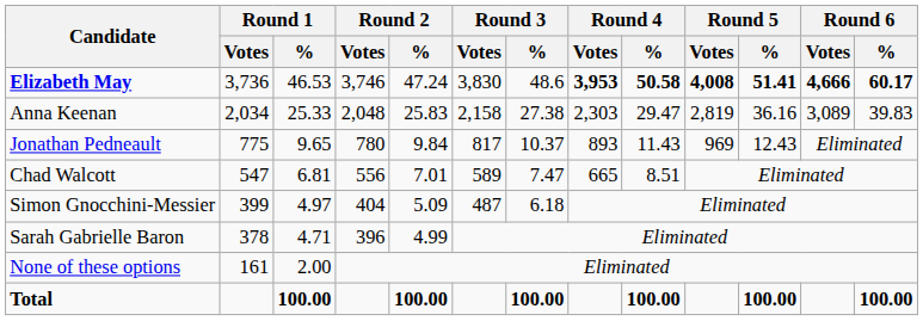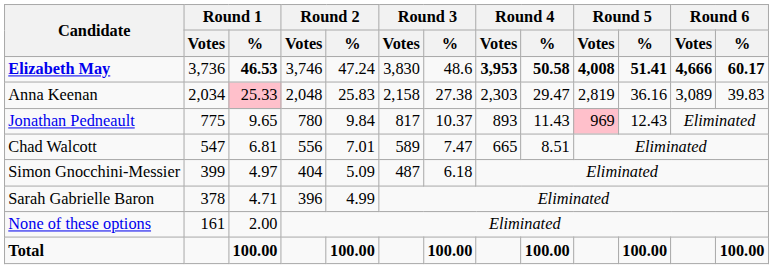Elizabeth May | Round 1 / %: normal -> bold
Anna Keenan | Round 1 / %: no background -> pink background
Jonathan Pedneault | Round 5 / Votes: no background -> pink background
